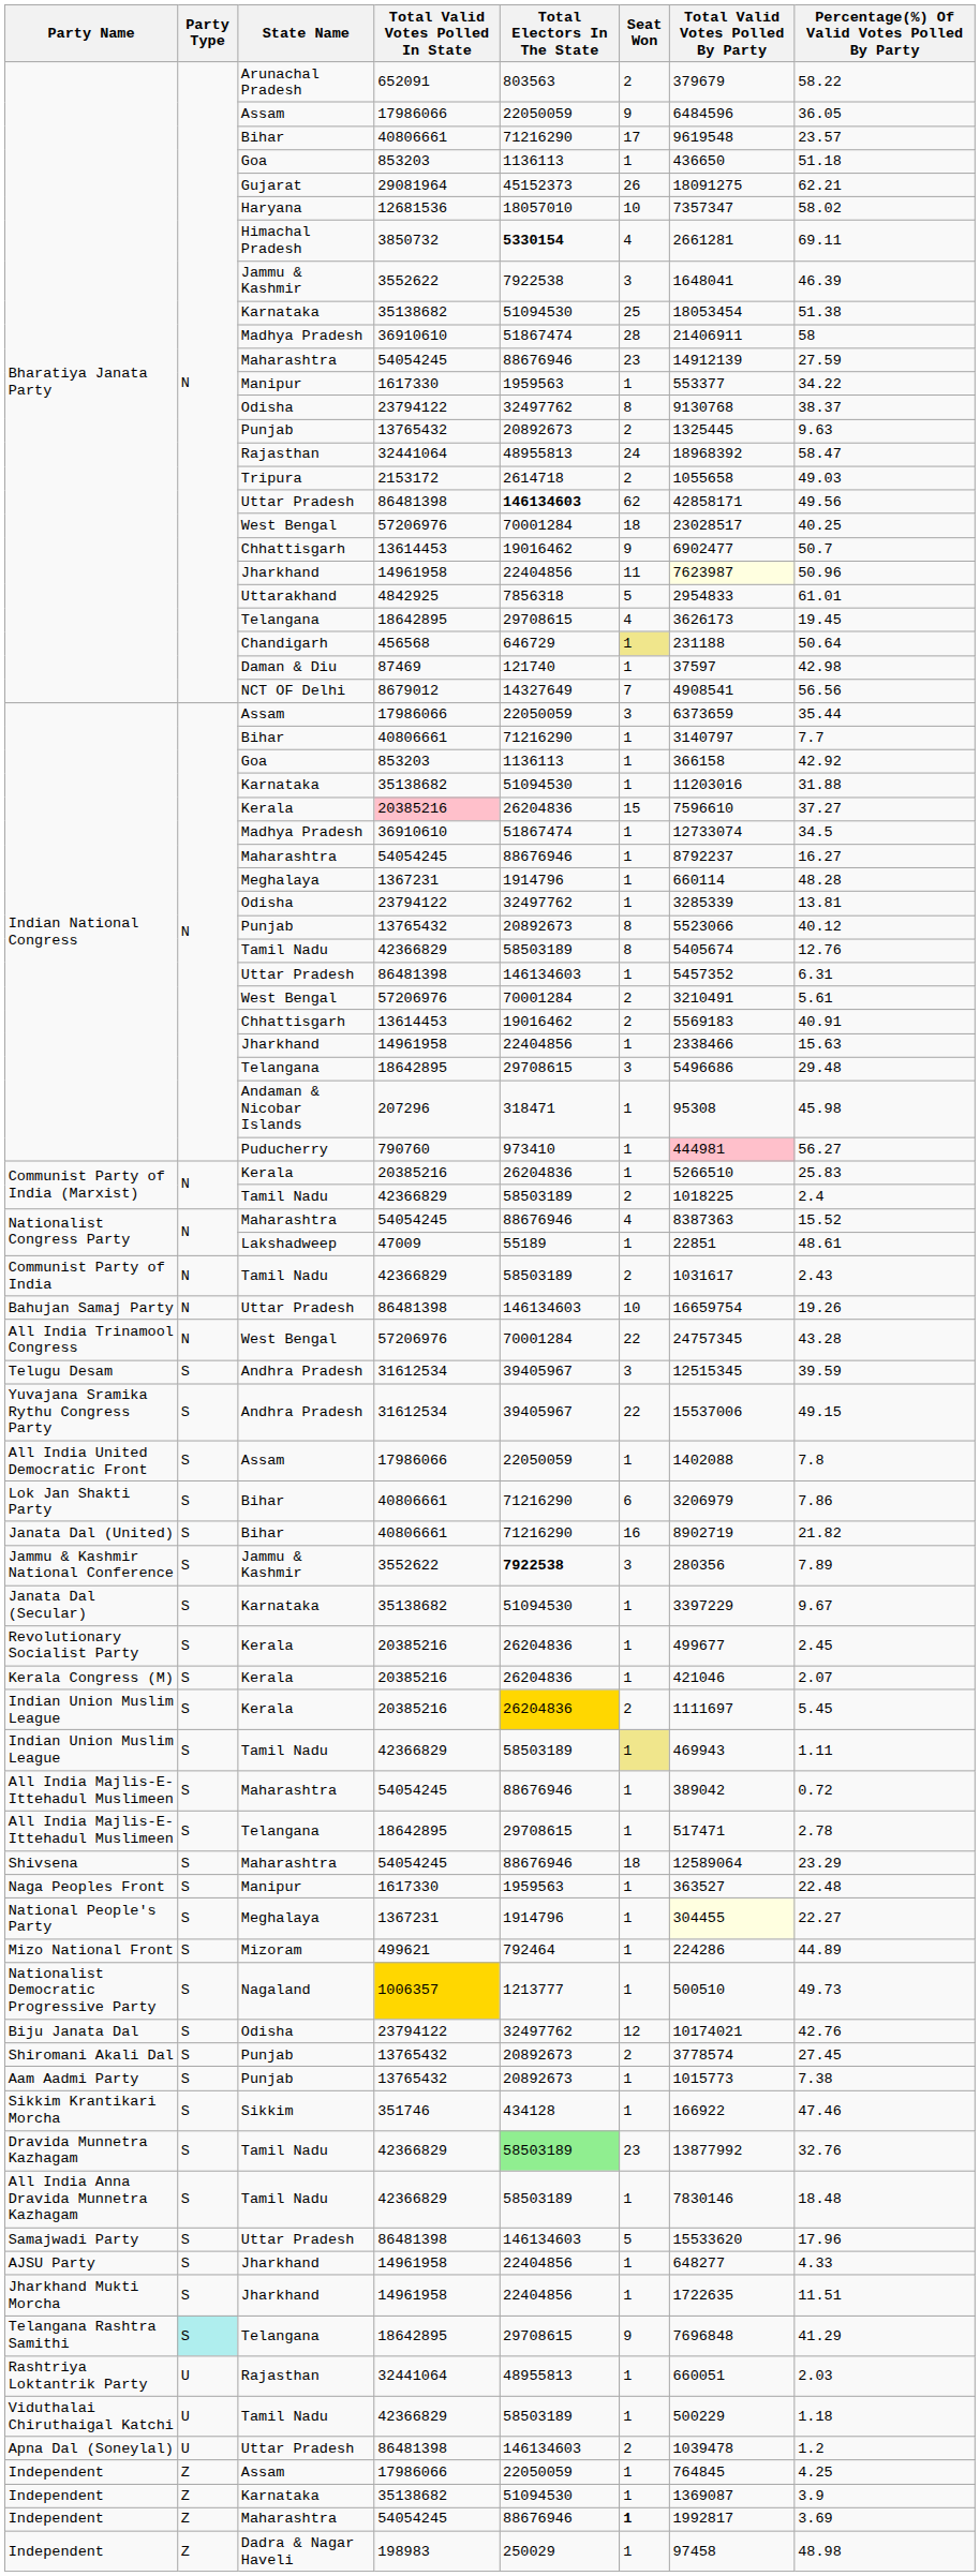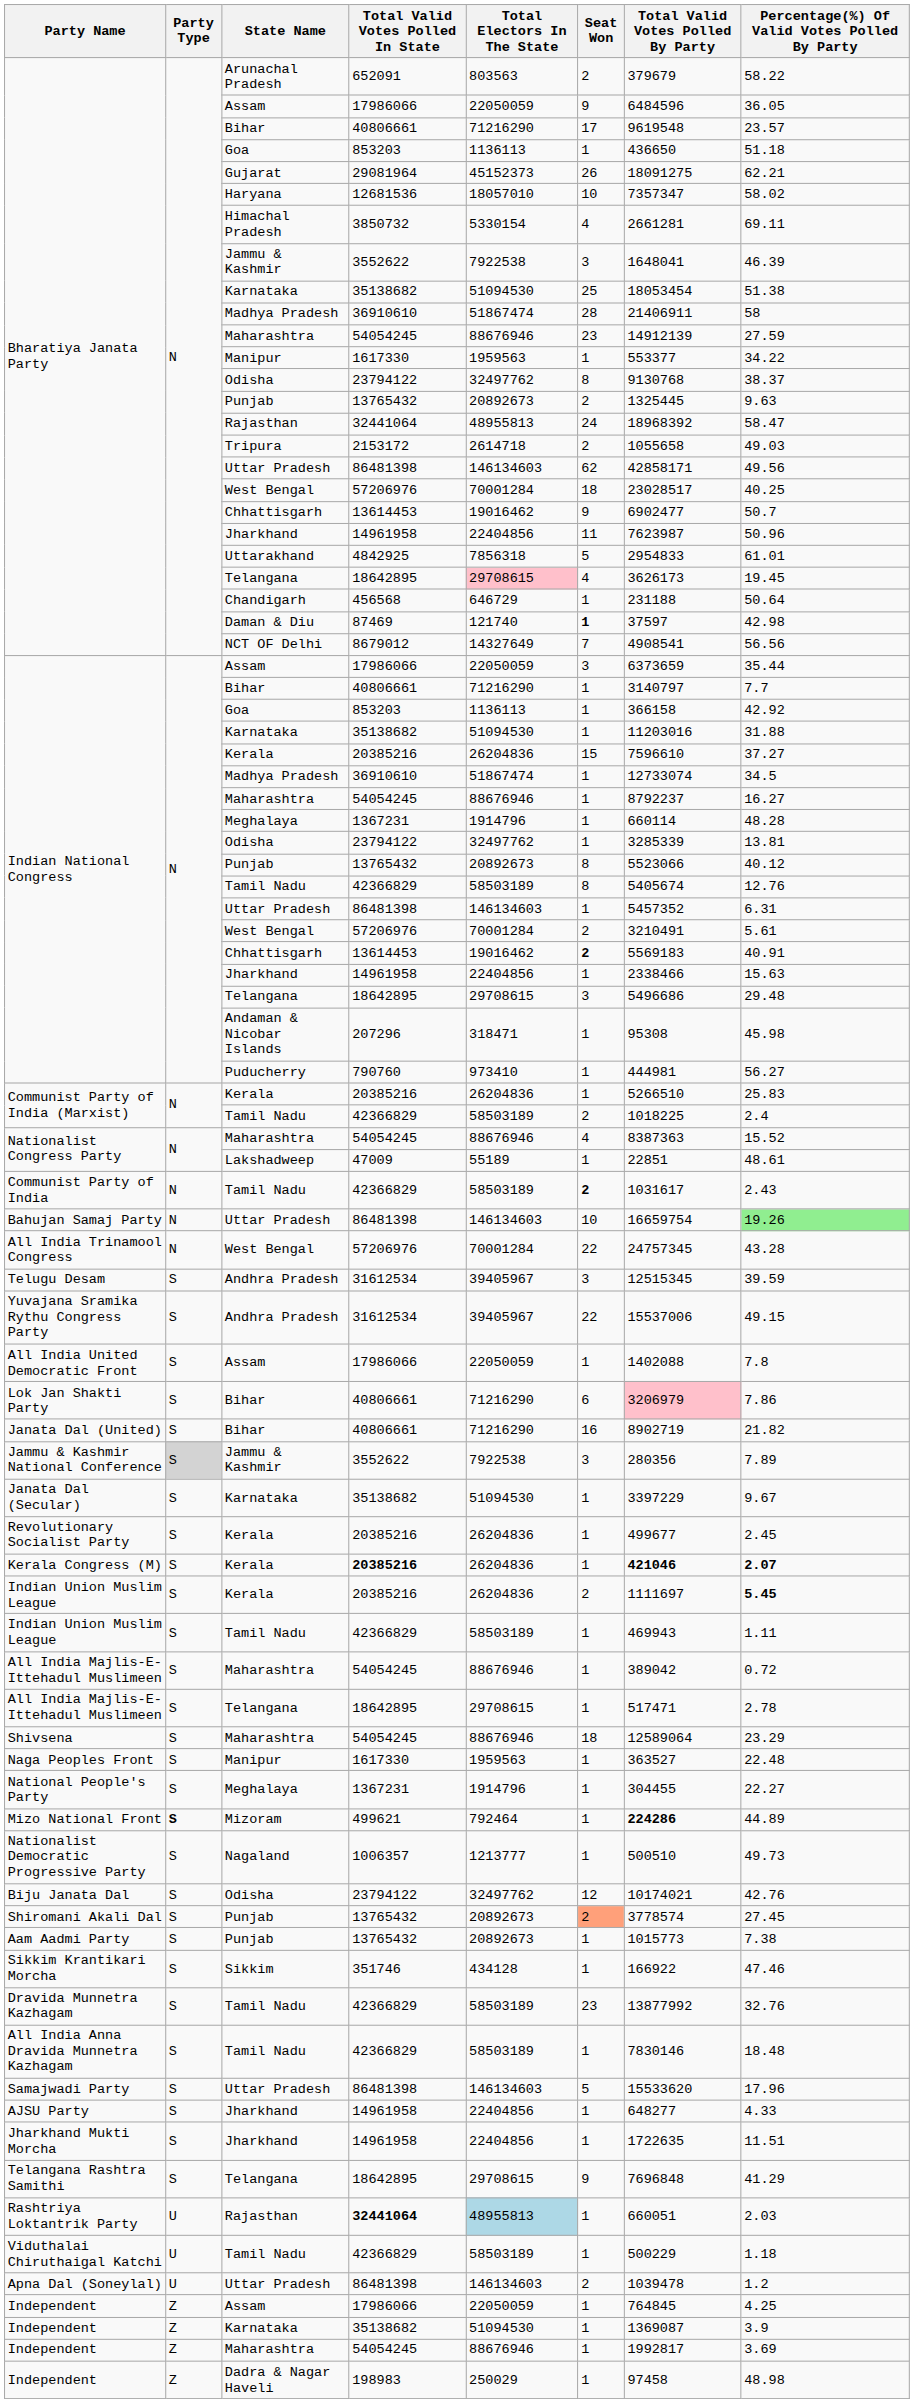Bharatiya Janata Party / Himachal Pradesh | Total Electors In The State: bold -> normal
Bharatiya Janata Party / Uttar Pradesh | Total Electors In The State: bold -> normal
Bharatiya Janata Party / Jharkhand | Total Valid Votes Polled By Party: lightyellow background -> no background
Bharatiya Janata Party / Telangana | Total Electors In The State: no background -> pink background
Bharatiya Janata Party / Chandigarh | Seat Won: khaki background -> no background
Bharatiya Janata Party / Daman & Diu | Seat Won: normal -> bold
Indian National Congress / Kerala | Total Valid Votes Polled In State: pink background -> no background
Indian National Congress / Chhattisgarh | Seat Won: normal -> bold
Indian National Congress / Puducherry | Total Valid Votes Polled By Party: pink background -> no background
Communist Party of India | Seat Won: normal -> bold
Bahujan Samaj Party | Percentage(%) Of Valid Votes Polled By Party: no background -> lightgreen background
Lok Jan Shakti Party | Total Valid Votes Polled By Party: no background -> pink background
Jammu & Kashmir National Conference | Party Type: no background -> lightgrey background
Jammu & Kashmir National Conference | Total Electors In The State: bold -> normal
Kerala Congress (M) | Total Valid Votes Polled In State: normal -> bold
Kerala Congress (M) | Total Valid Votes Polled By Party: normal -> bold
Kerala Congress (M) | Percentage(%) Of Valid Votes Polled By Party: normal -> bold
Indian Union Muslim League / Kerala | Total Electors In The State: gold background -> no background
Indian Union Muslim League / Kerala | Percentage(%) Of Valid Votes Polled By Party: normal -> bold
Indian Union Muslim League / Tamil Nadu | Seat Won: khaki background -> no background
National People's Party | Total Valid Votes Polled By Party: lightyellow background -> no background
Mizo National Front | Party Type: normal -> bold
Mizo National Front | Total Valid Votes Polled By Party: normal -> bold
Nationalist Democratic Progressive Party | Total Valid Votes Polled In State: gold background -> no background
Shiromani Akali Dal | Seat Won: no background -> lightsalmon background
Dravida Munnetra Kazhagam | Total Electors In The State: lightgreen background -> no background
Telangana Rashtra Samithi | Party Type: paleturquoise background -> no background
Rashtriya Loktantrik Party | Total Valid Votes Polled In State: normal -> bold
Rashtriya Loktantrik Party | Total Electors In The State: no background -> lightblue background
Independent / Maharashtra | Seat Won: bold -> normal
